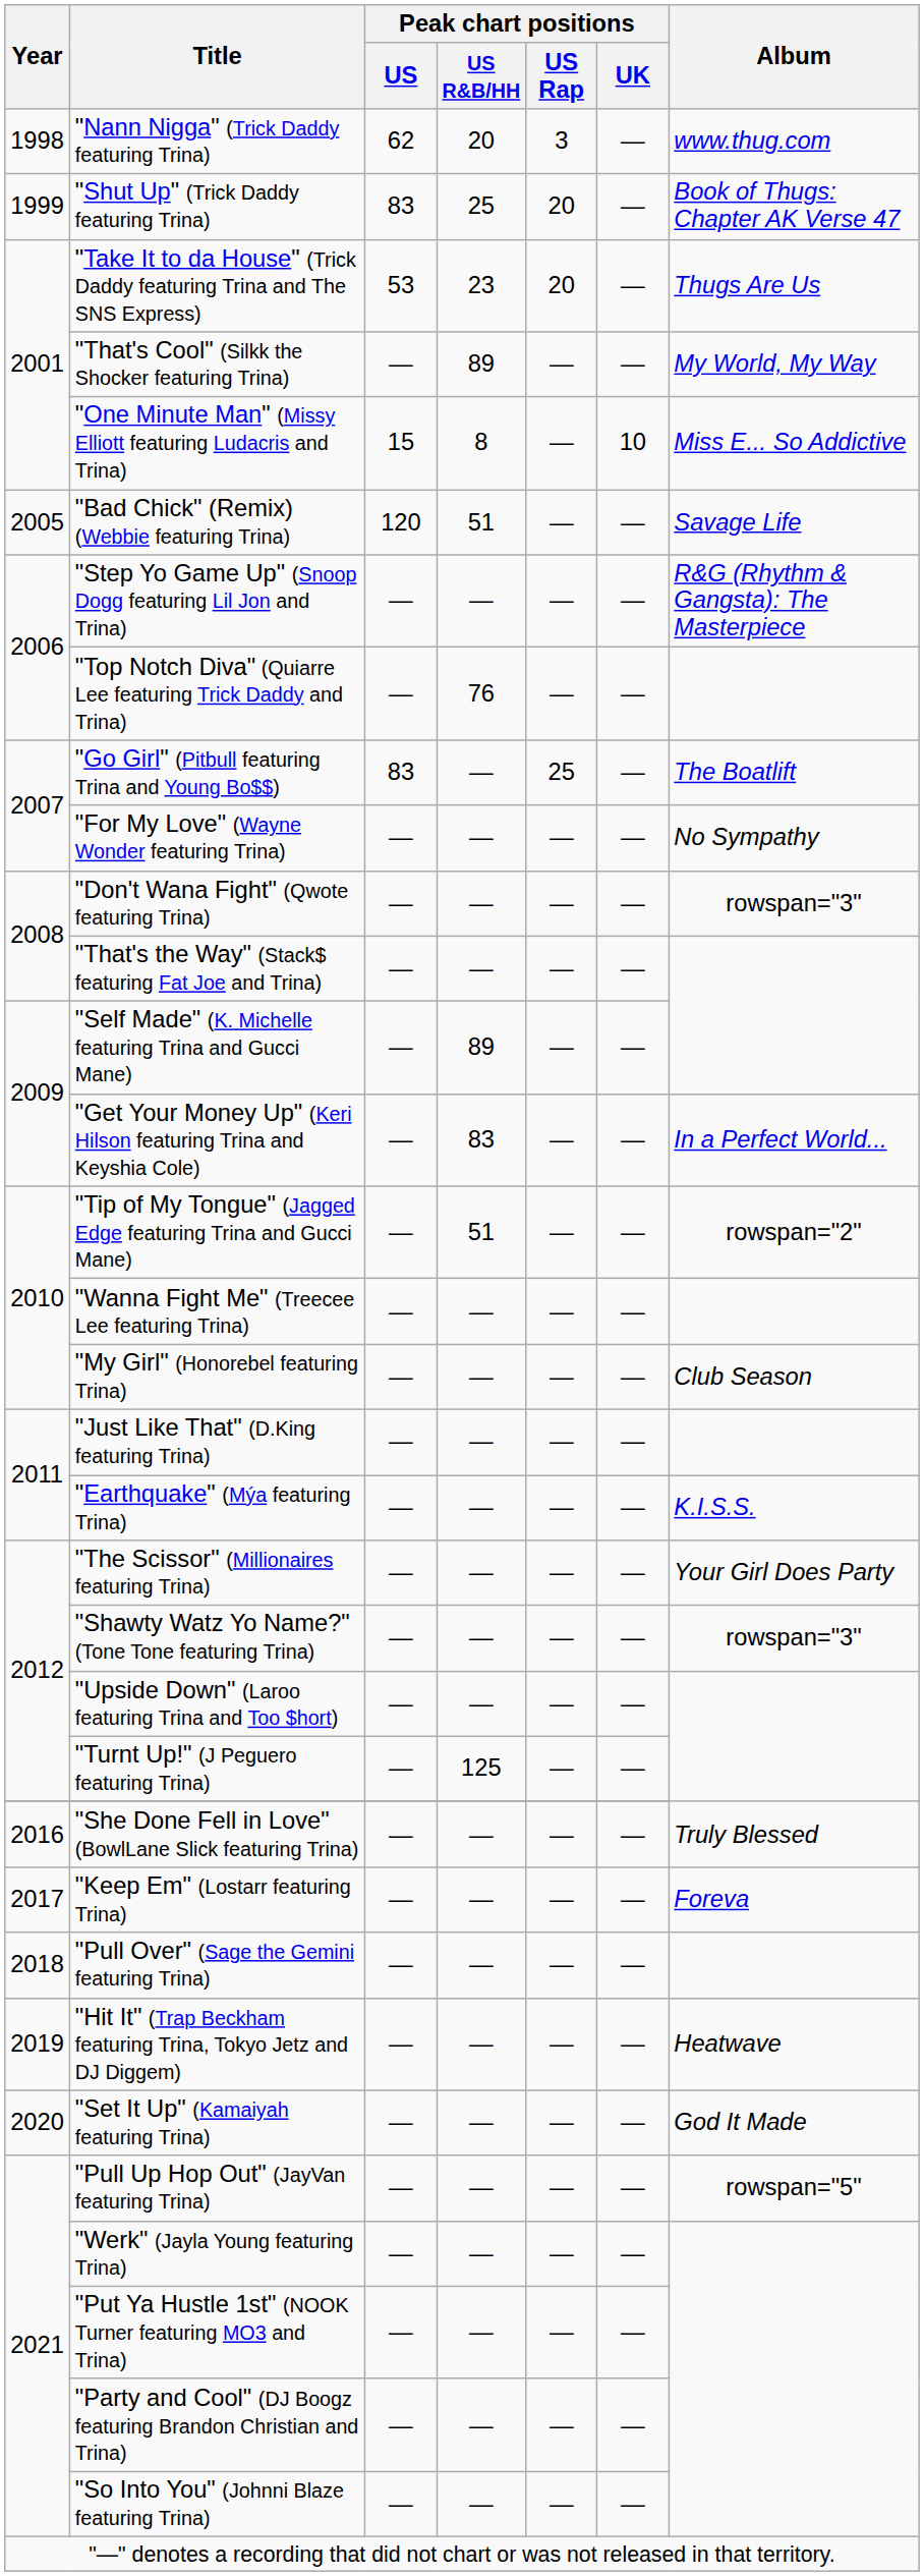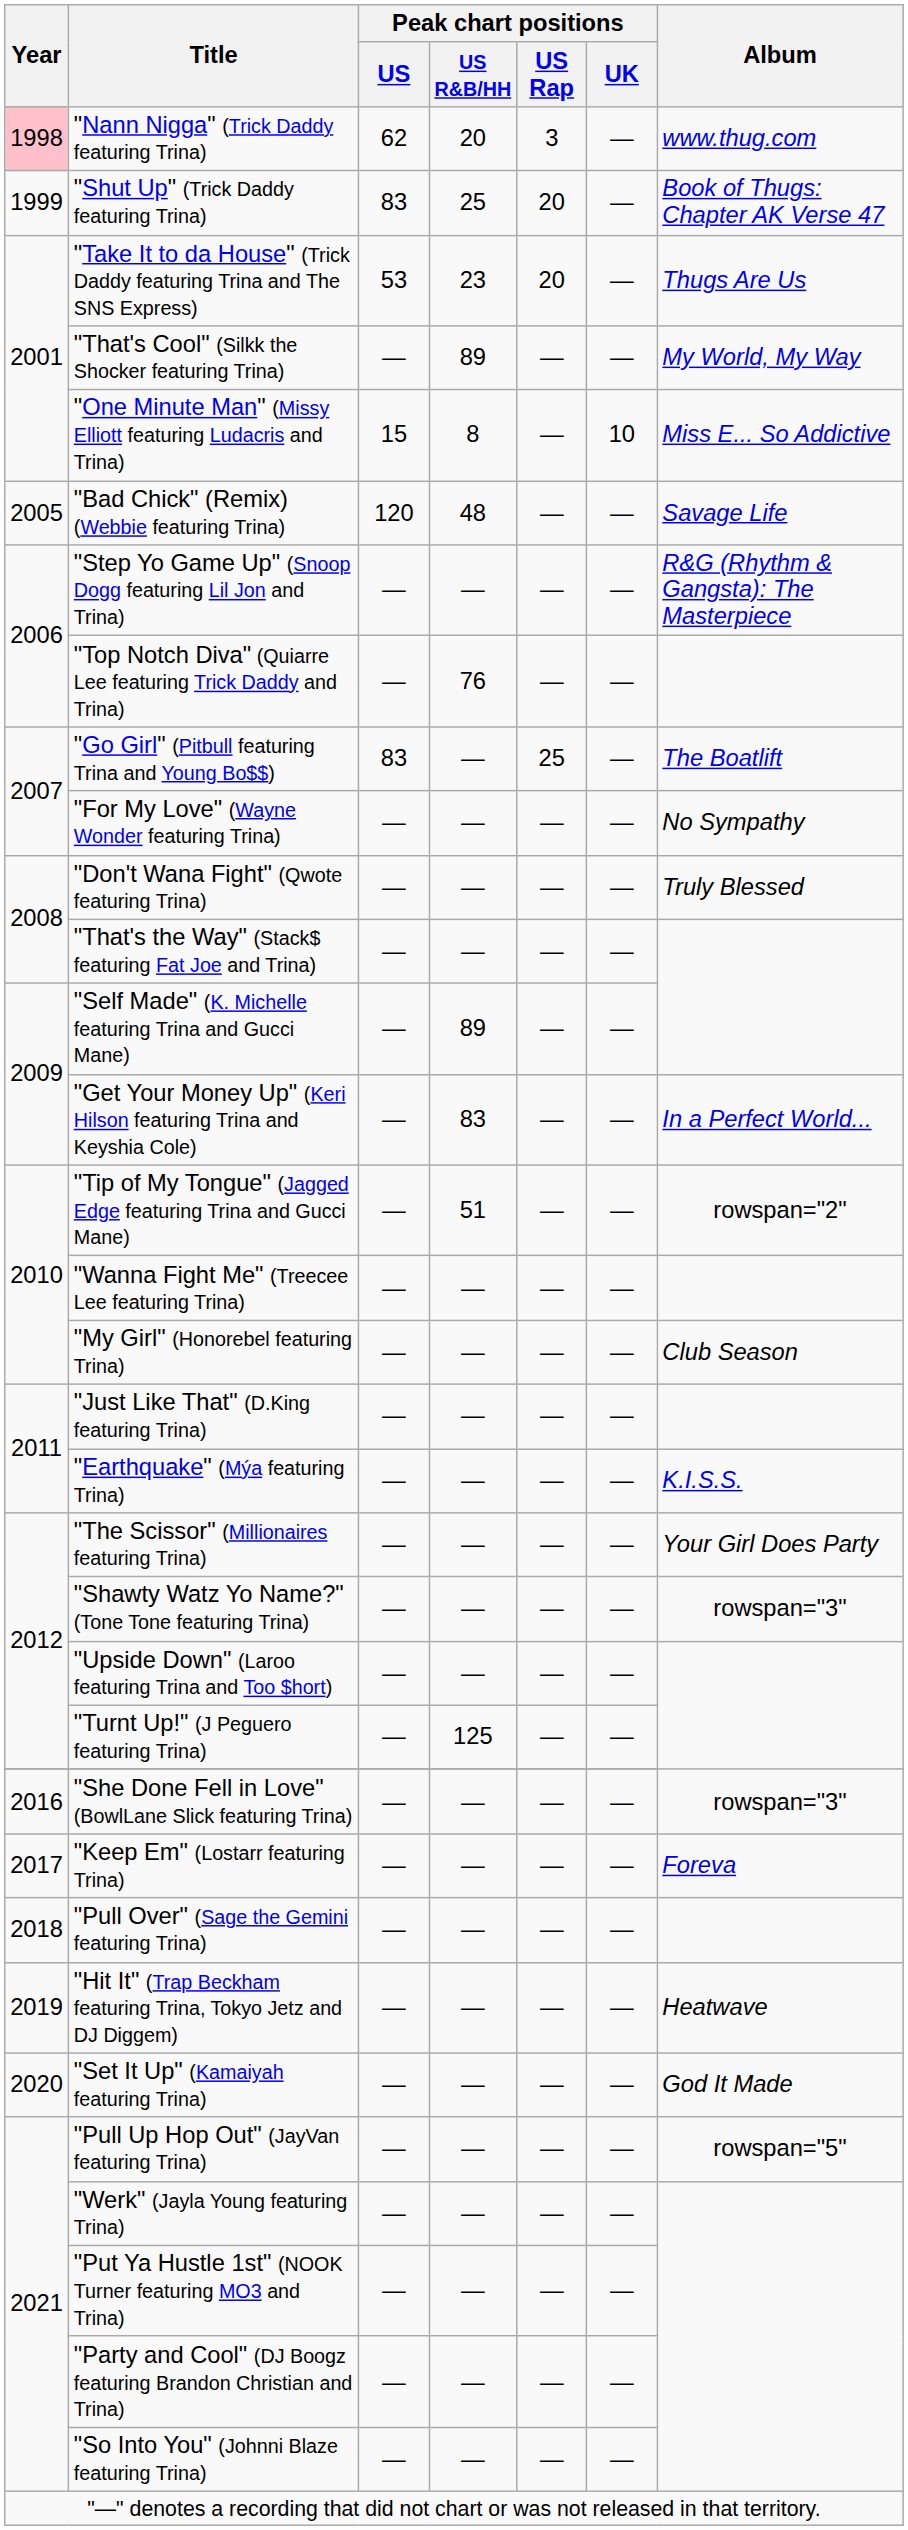"Nann Nigga" (Trick Daddy featuring Trina) | Year: no background -> pink background
"Bad Chick" (Remix) (Webbie featuring Trina) | Peak chart positions / US R&B/HH: 51 -> 48
"Don't Wana Fight" (Qwote featuring Trina) | Album: rowspan="3" -> Truly Blessed
"She Done Fell in Love" (BowlLane Slick featuring Trina) | Album: Truly Blessed -> rowspan="3"
